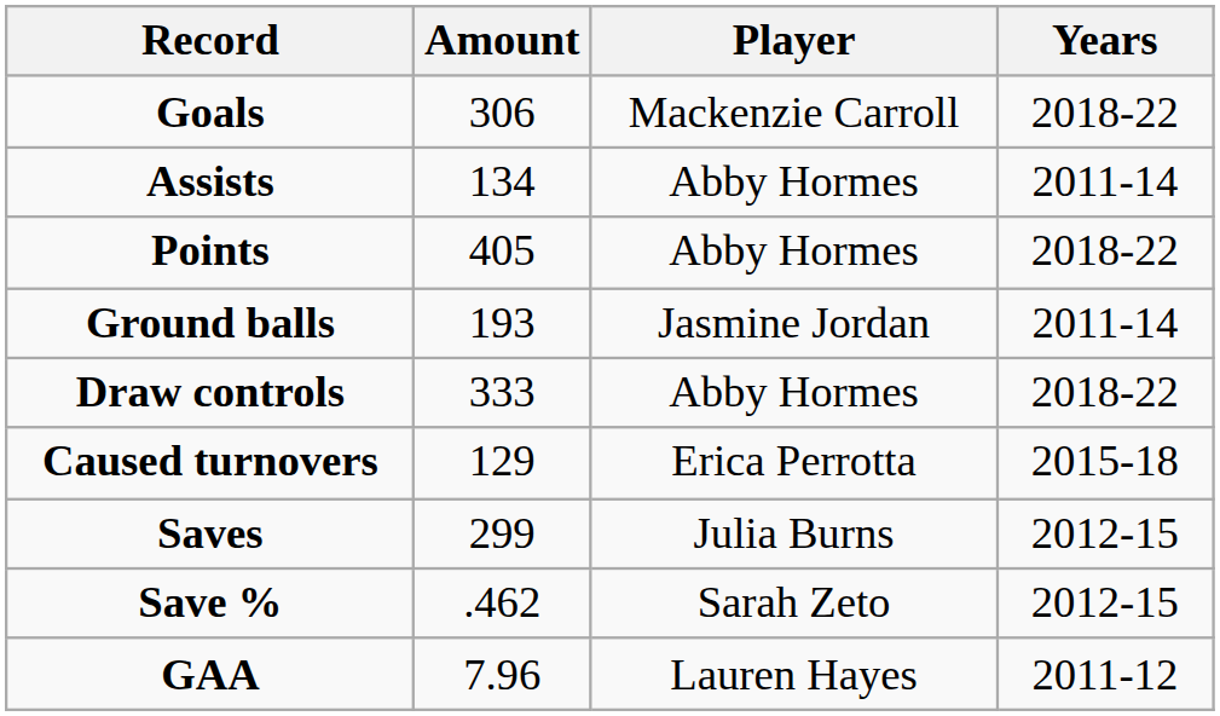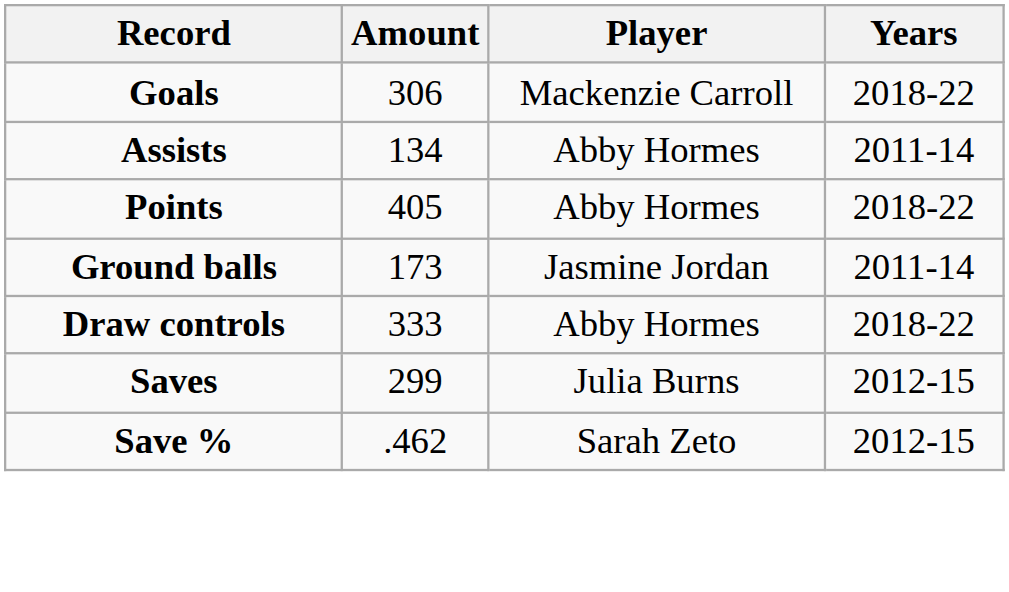Ground balls | Amount: 193 -> 173
- row: Caused turnovers | 129 | Erica Perrotta | 2015-18
- row: GAA | 7.96 | Lauren Hayes | 2011-12
